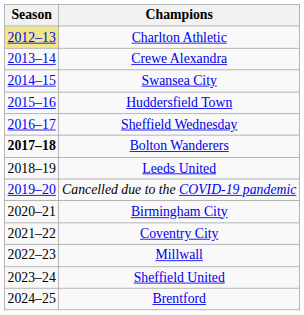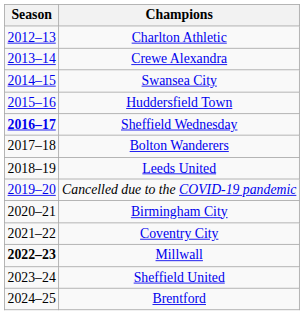Charlton Athletic | Season: khaki background -> no background
Sheffield Wednesday | Season: normal -> bold
Bolton Wanderers | Season: bold -> normal
Millwall | Season: normal -> bold
